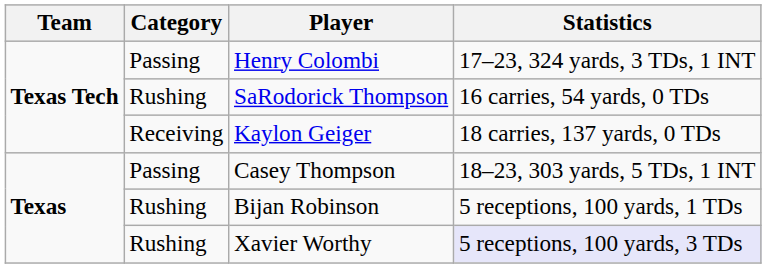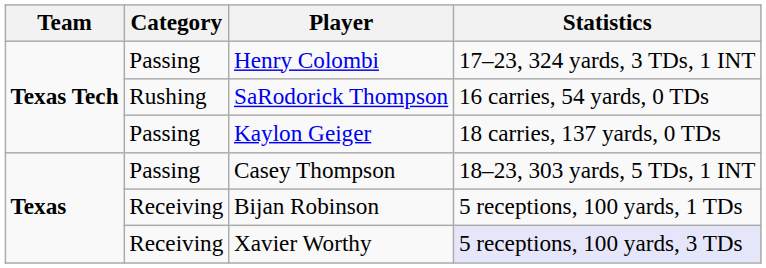Kaylon Geiger | Category: Receiving -> Passing
Bijan Robinson | Category: Rushing -> Receiving
Xavier Worthy | Category: Rushing -> Receiving
